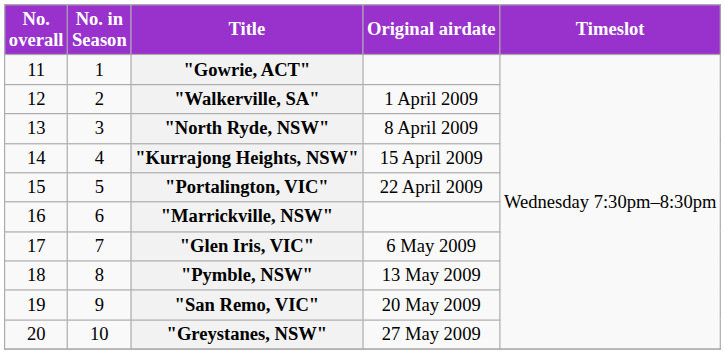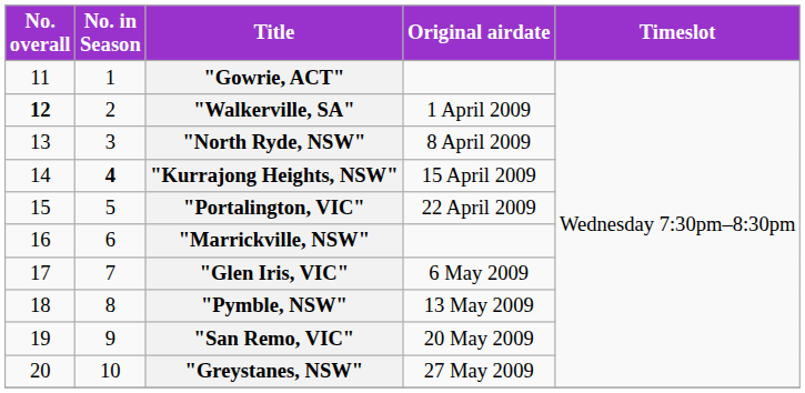"Walkerville, SA" | No. overall: normal -> bold
"Kurrajong Heights, NSW" | No. in Season: normal -> bold
